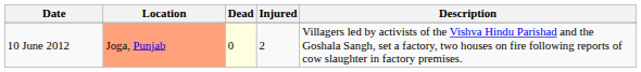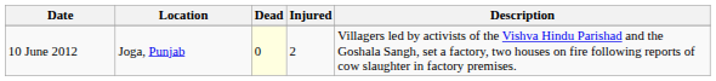10 June 2012 | Location: lightsalmon background -> no background
